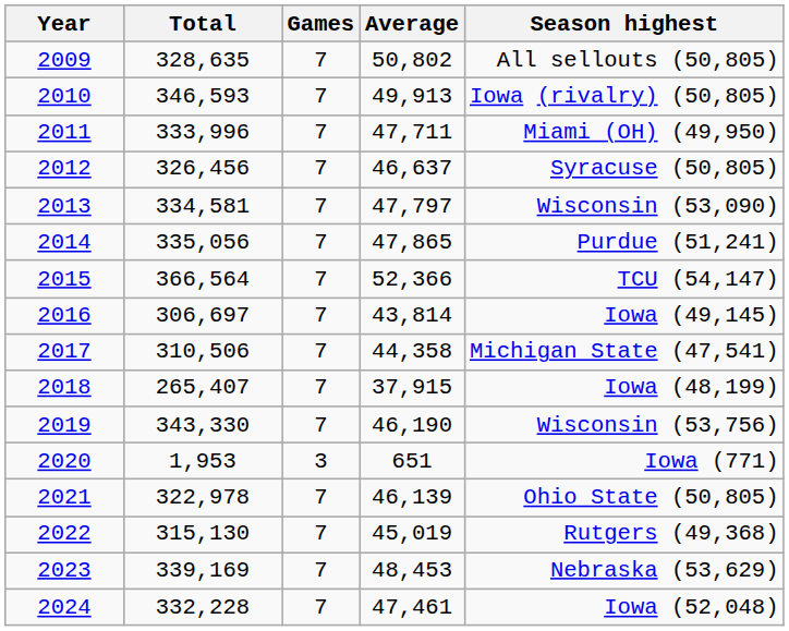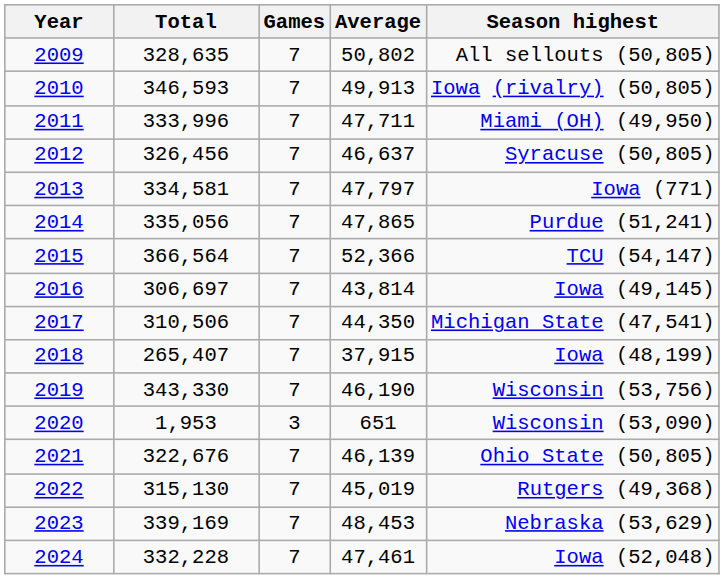2013 | Season highest: Wisconsin (53,090) -> Iowa (771)
2017 | Average: 44,358 -> 44,350
2020 | Season highest: Iowa (771) -> Wisconsin (53,090)
2021 | Total: 322,978 -> 322,676
